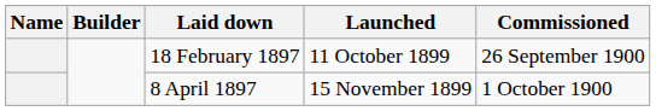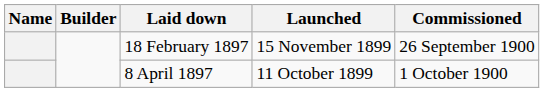18 February 1897 | Launched: 11 October 1899 -> 15 November 1899
8 April 1897 | Launched: 15 November 1899 -> 11 October 1899
